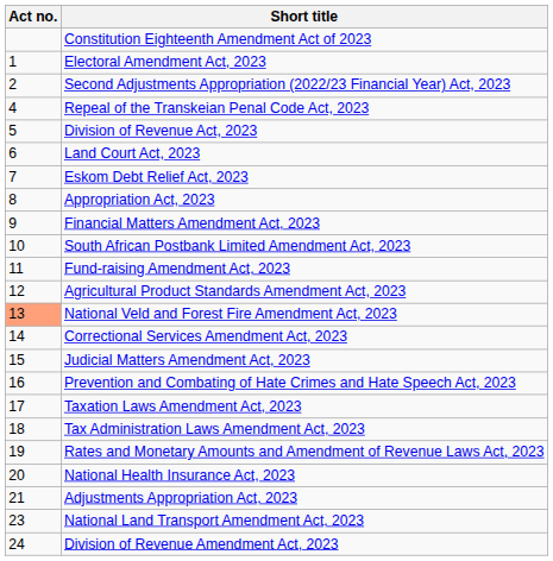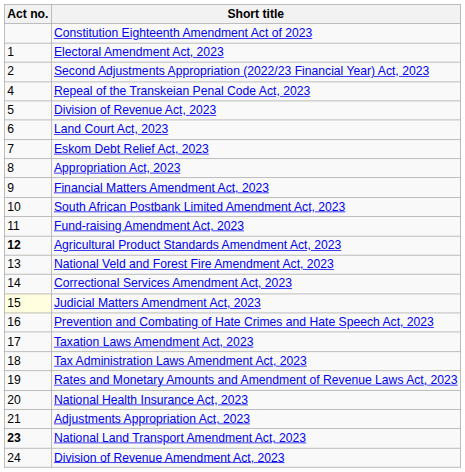Agricultural Product Standards Amendment Act, 2023 | Act no.: normal -> bold
National Veld and Forest Fire Amendment Act, 2023 | Act no.: lightsalmon background -> no background
Judicial Matters Amendment Act, 2023 | Act no.: no background -> lightyellow background
National Land Transport Amendment Act, 2023 | Act no.: normal -> bold
